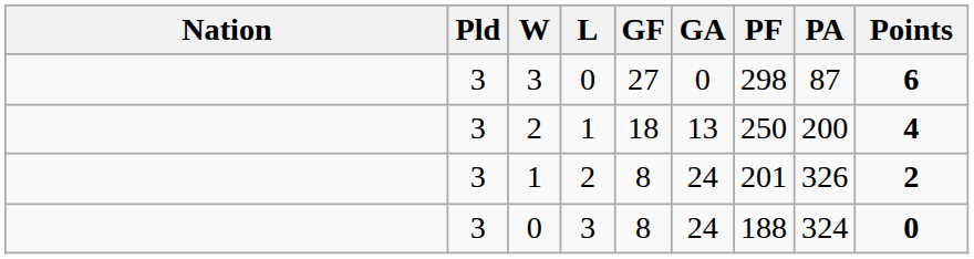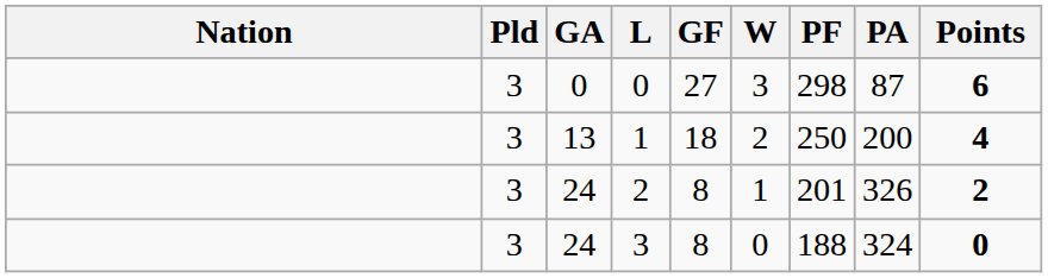columns swapped: W <-> GA
